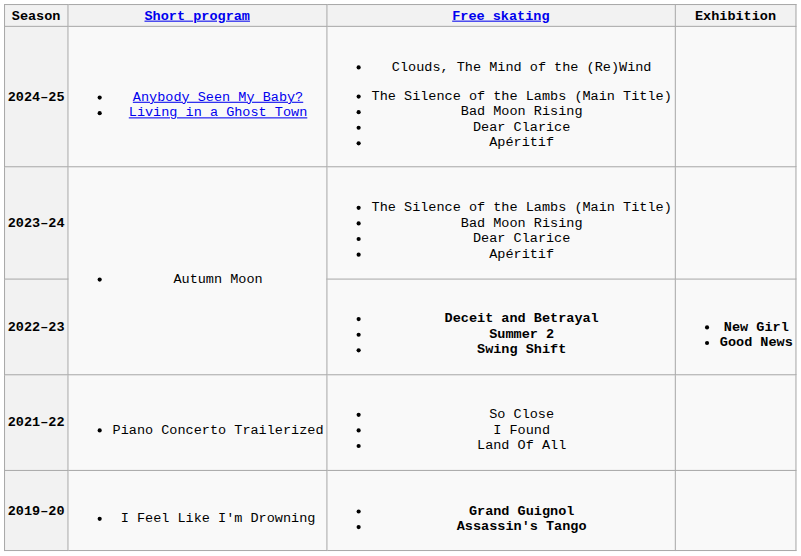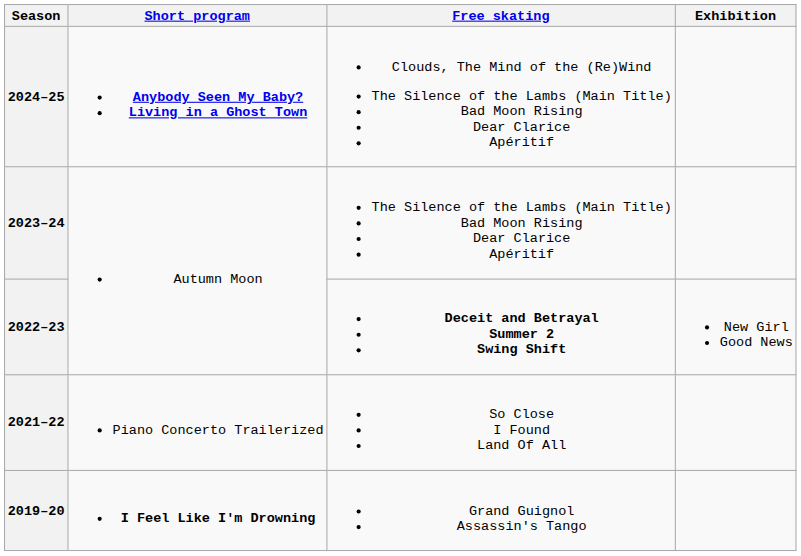2024–25 | Short program: normal -> bold
2022–23 | Exhibition: bold -> normal
2019–20 | Short program: normal -> bold
2019–20 | Free skating: bold -> normal
